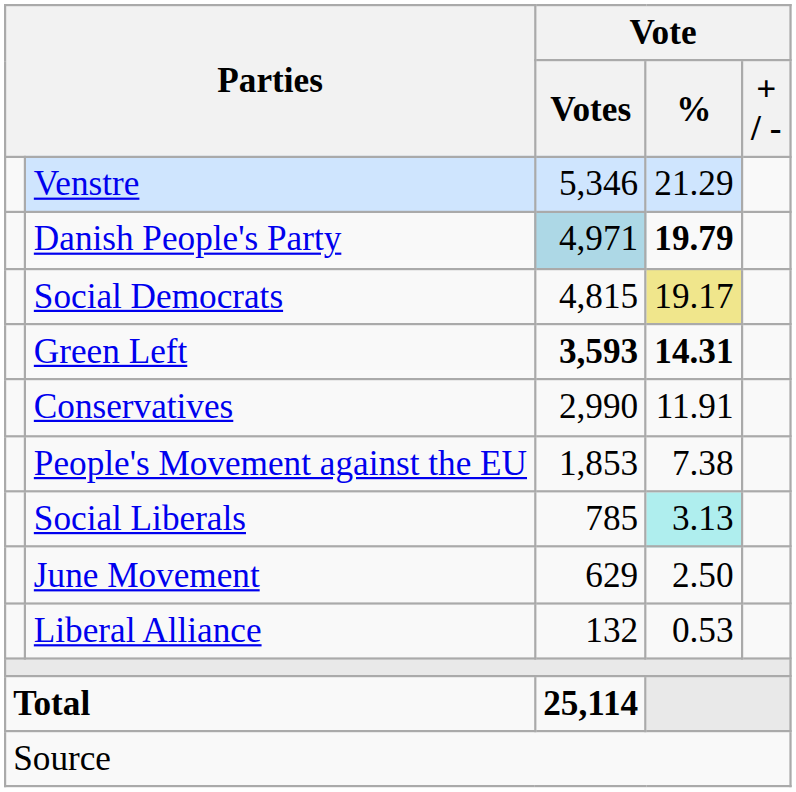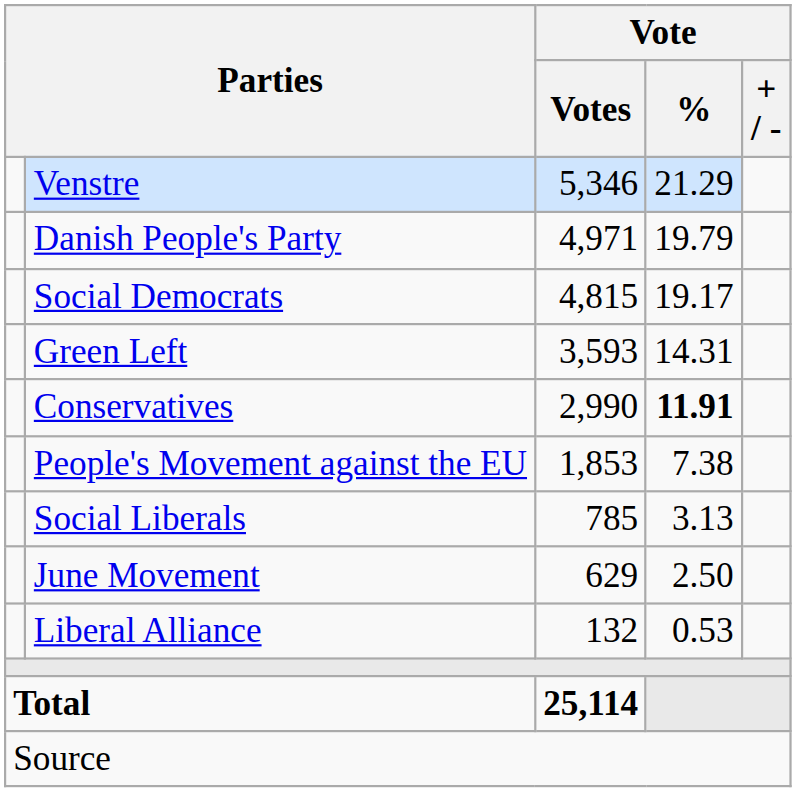Danish People's Party | Vote / Votes: lightblue background -> no background
Danish People's Party | Vote / %: bold -> normal
Social Democrats | Vote / %: khaki background -> no background
Green Left | Vote / Votes: bold -> normal
Green Left | Vote / %: bold -> normal
Conservatives | Vote / %: normal -> bold
Social Liberals | Vote / %: paleturquoise background -> no background
